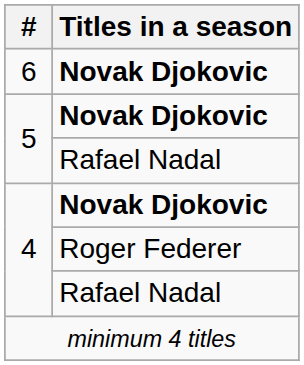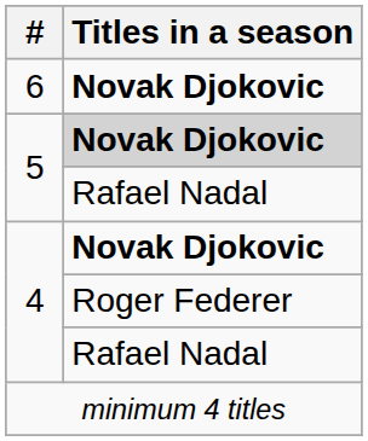5 / Novak Djokovic | Titles in a season: no background -> lightgrey background
